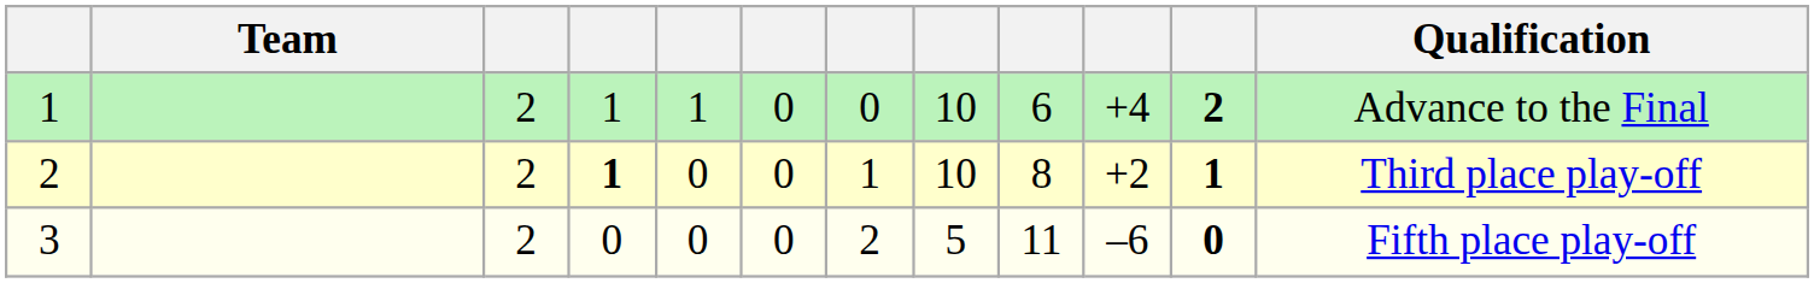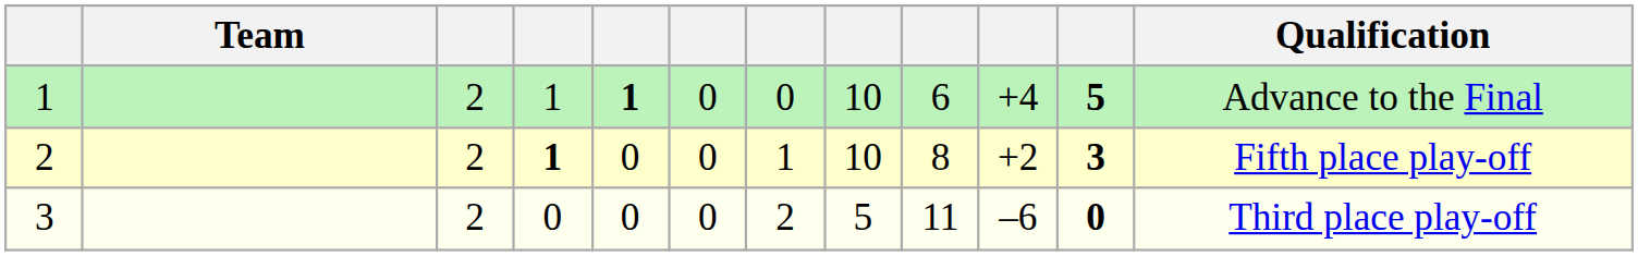row 2 | column 5: normal -> bold
row 2 | column 11: 2 -> 5
row 3 | column 11: 1 -> 3
row 3 | Qualification: Third place play-off -> Fifth place play-off
row 4 | Qualification: Fifth place play-off -> Third place play-off
